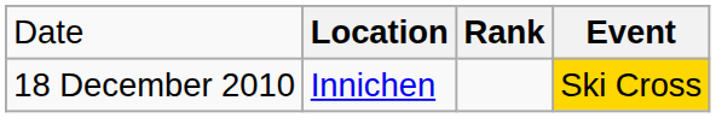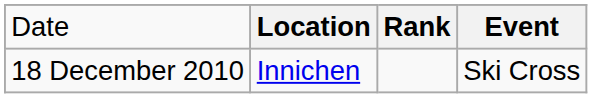18 December 2010 | column 4: gold background -> no background
